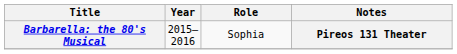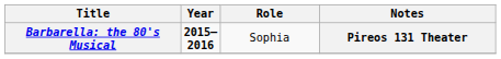Barbarella: the 80's Musical | Year: normal -> bold
